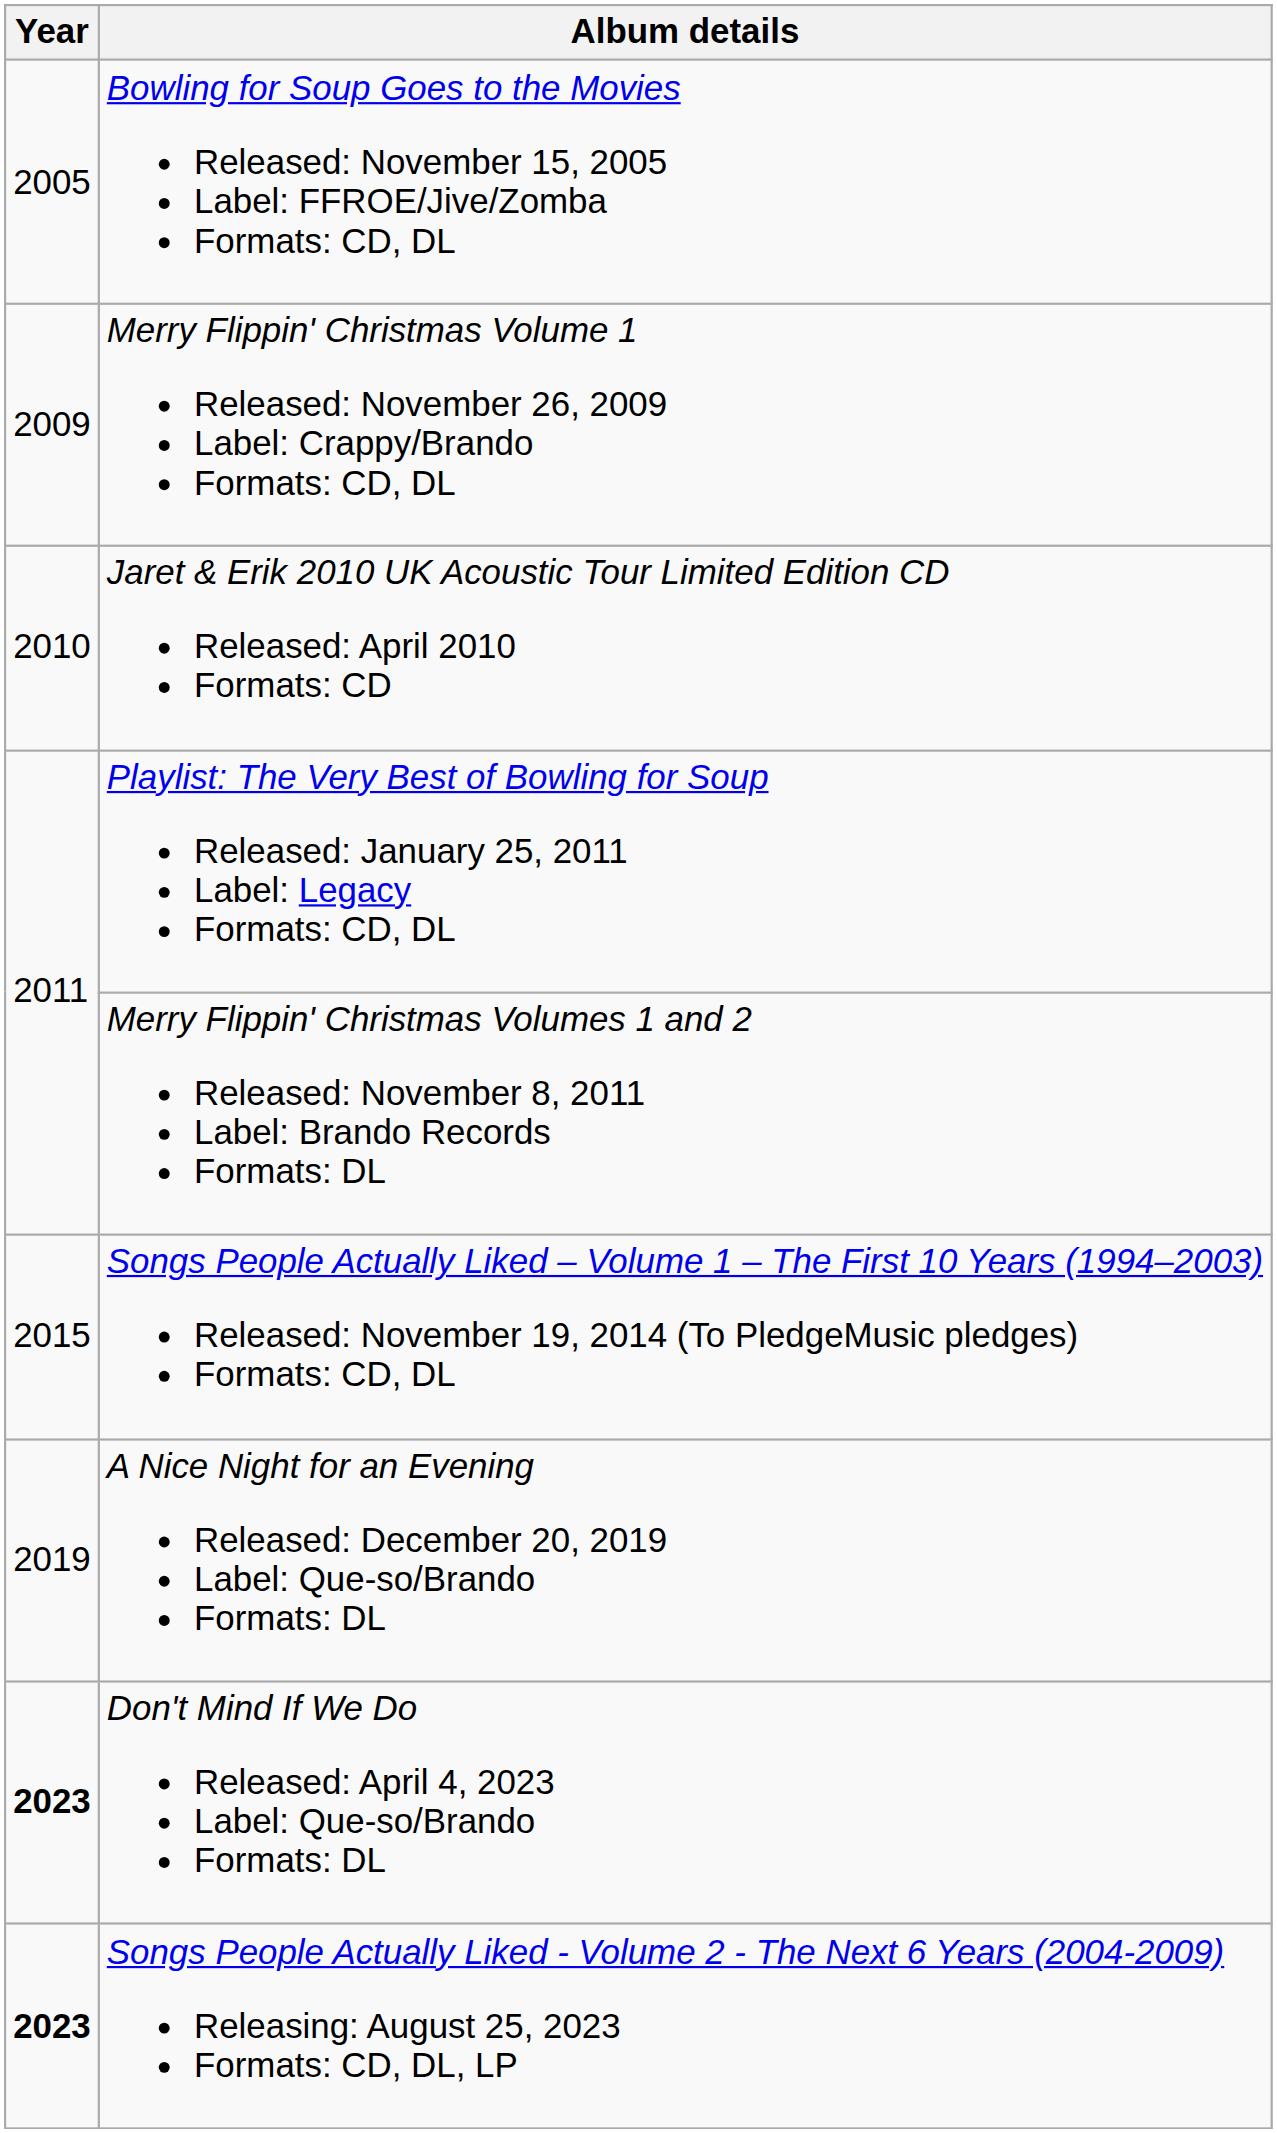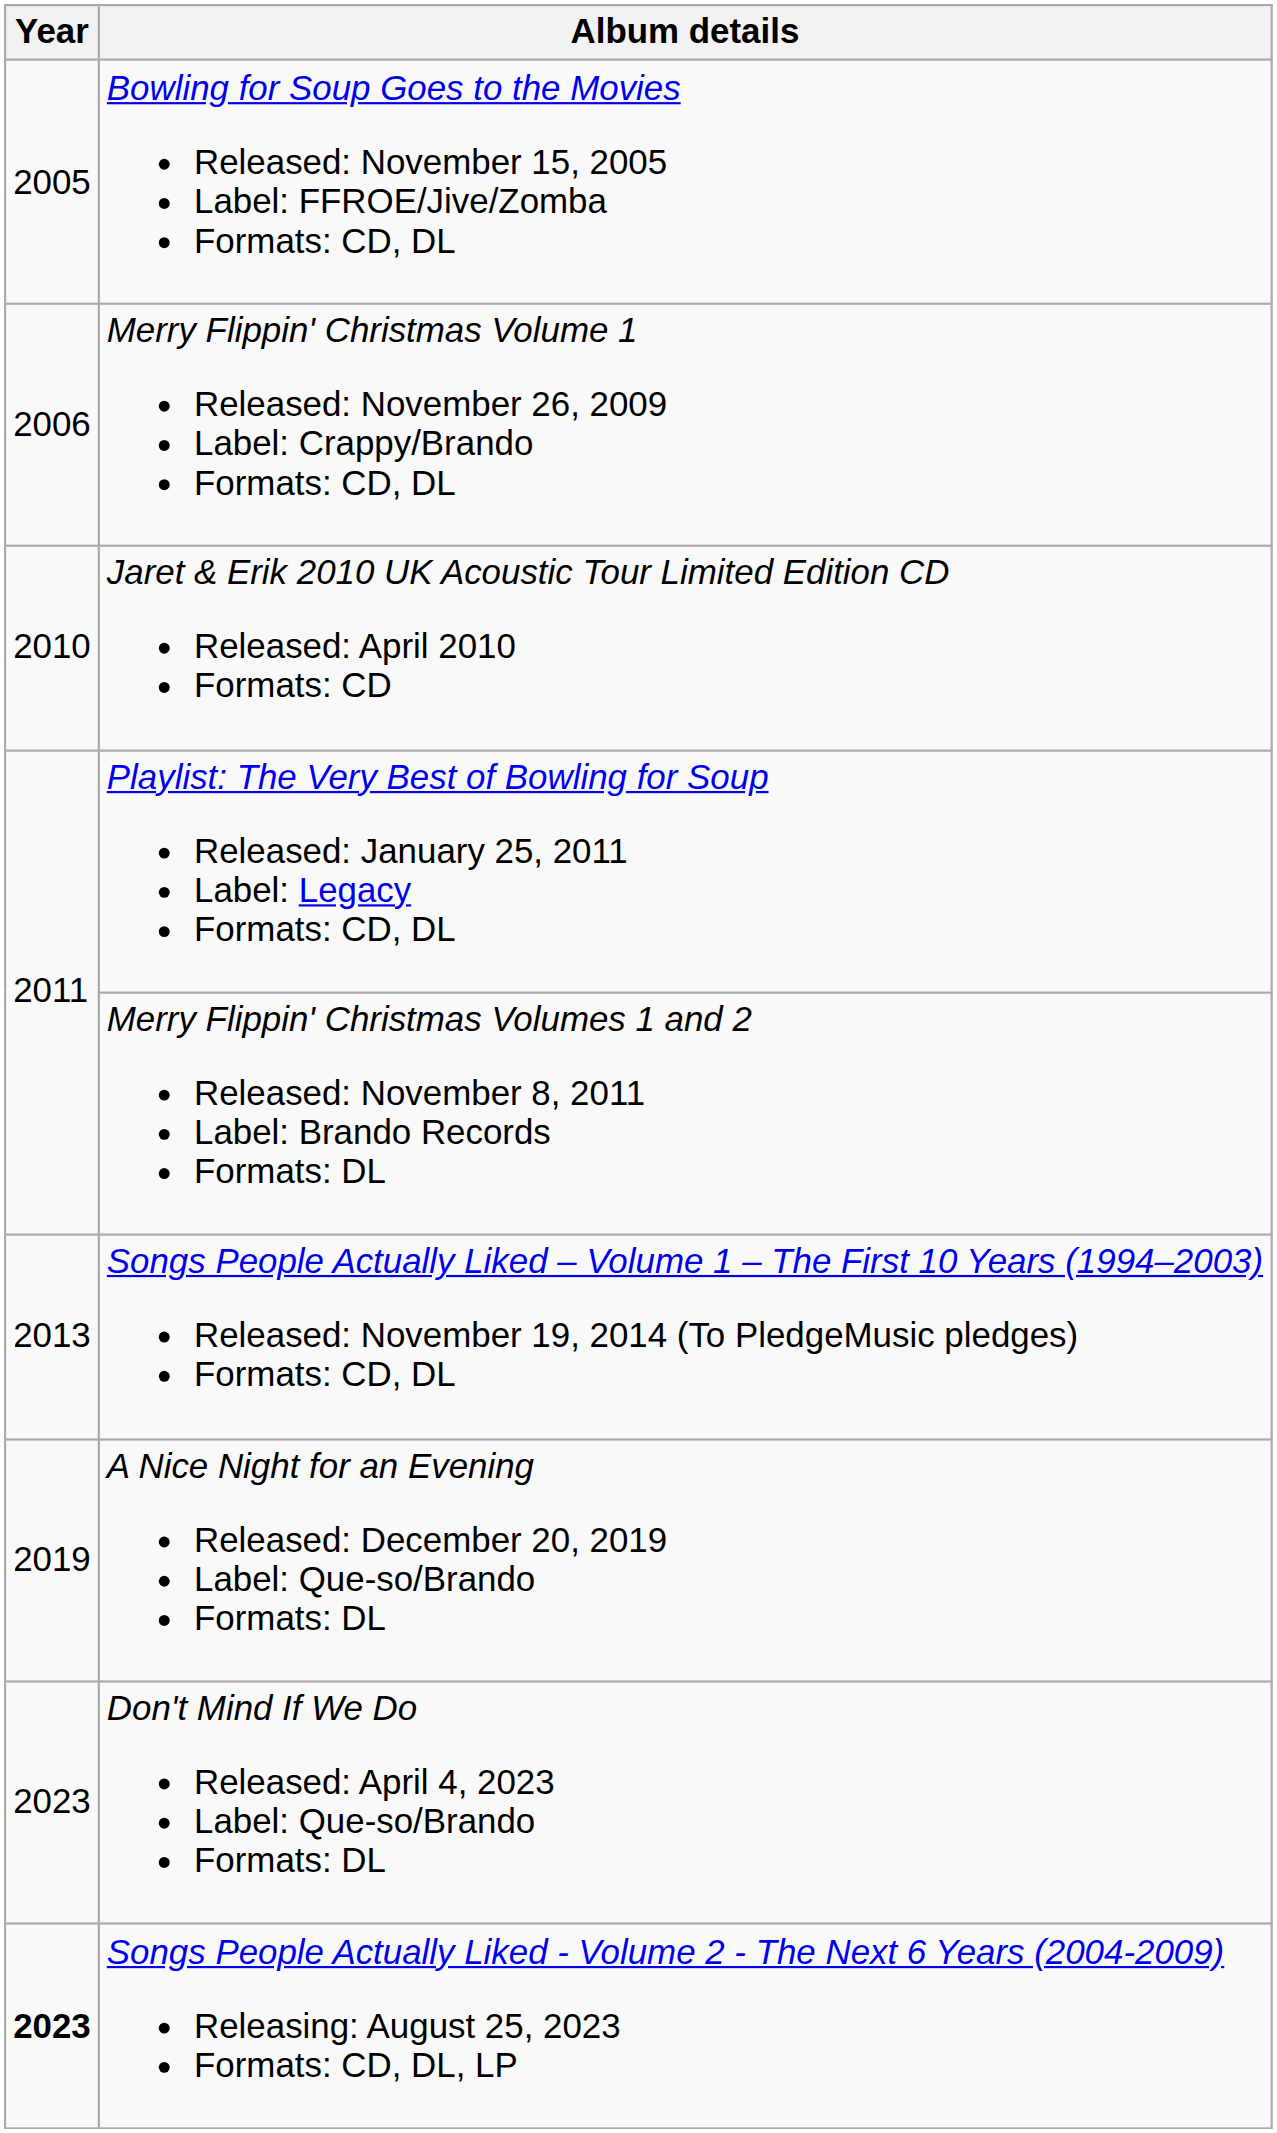row 3 | Year: 2009 -> 2006
row 7 | Year: 2015 -> 2013
row 9 | Year: bold -> normal
